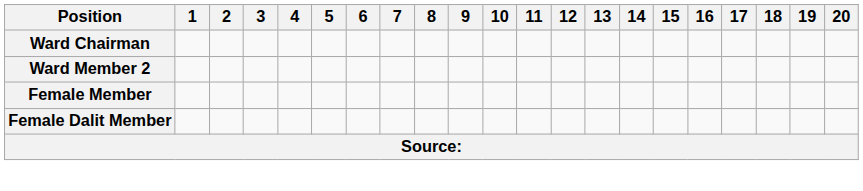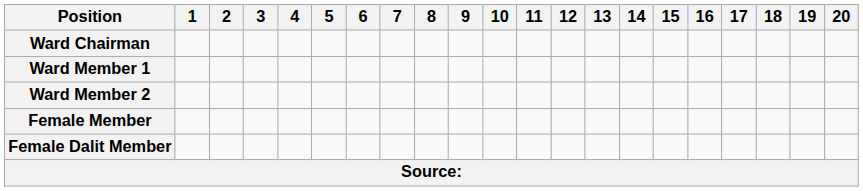+ row: Ward Member 1
